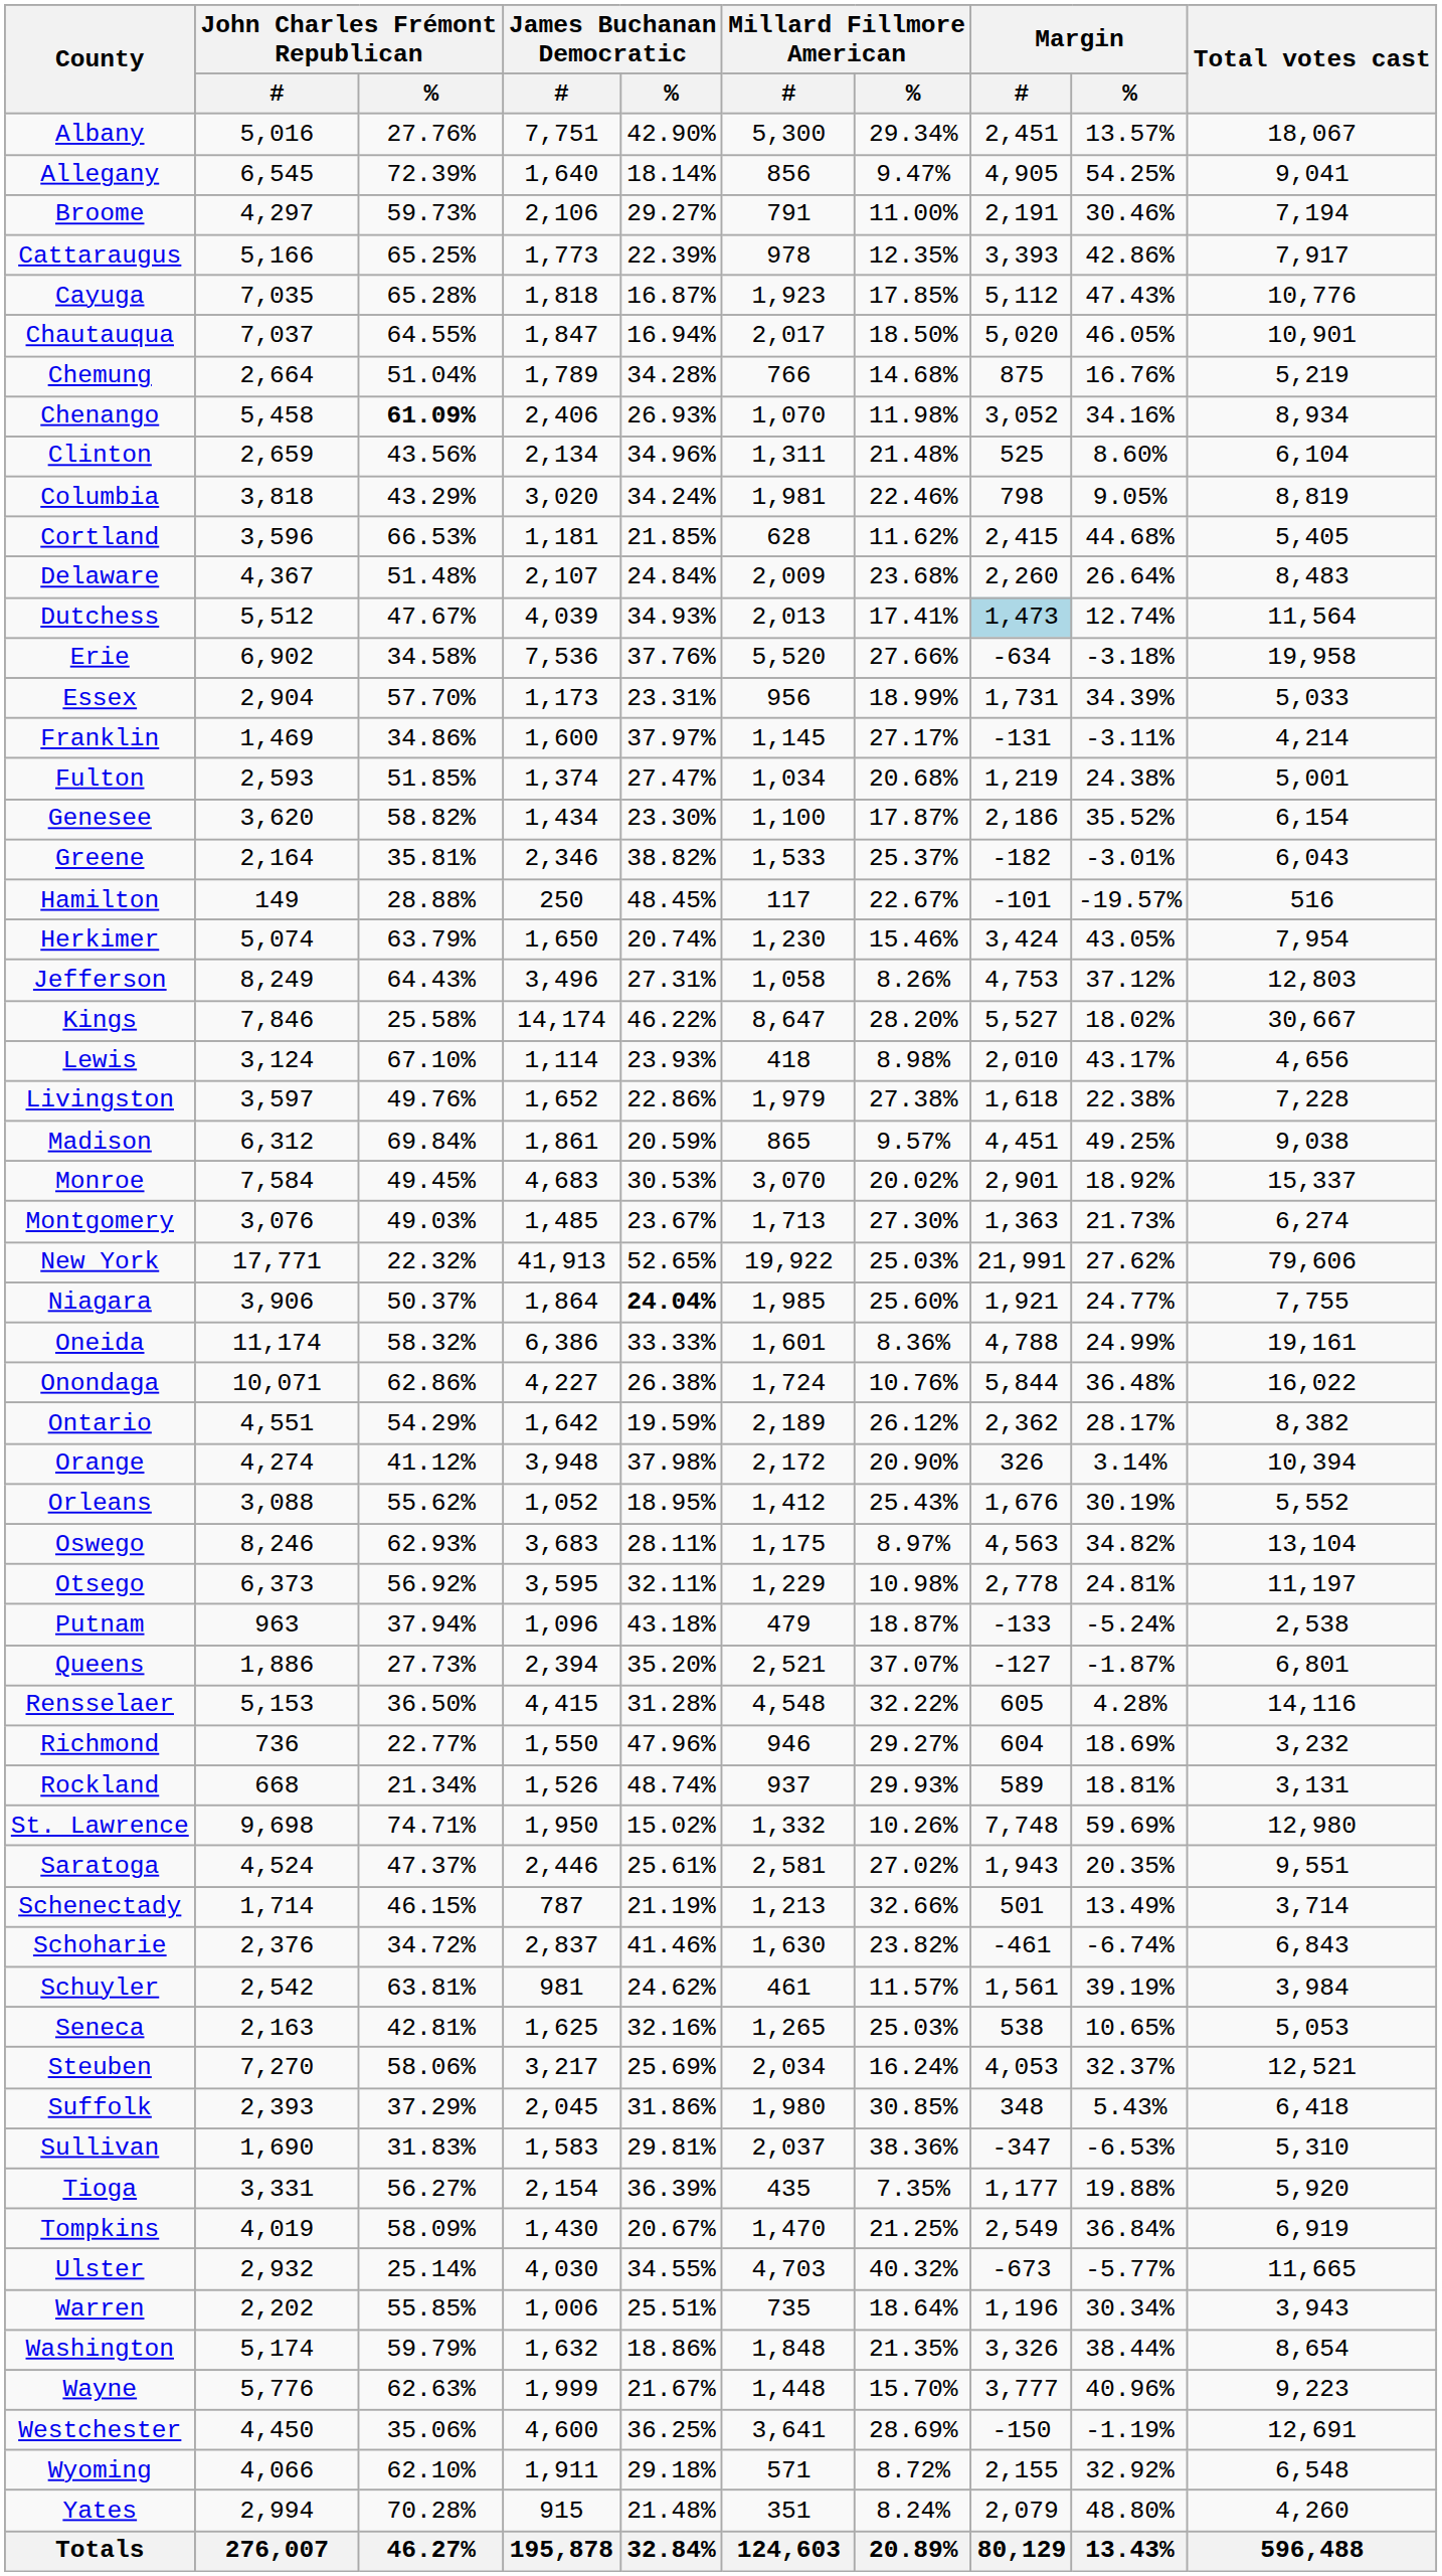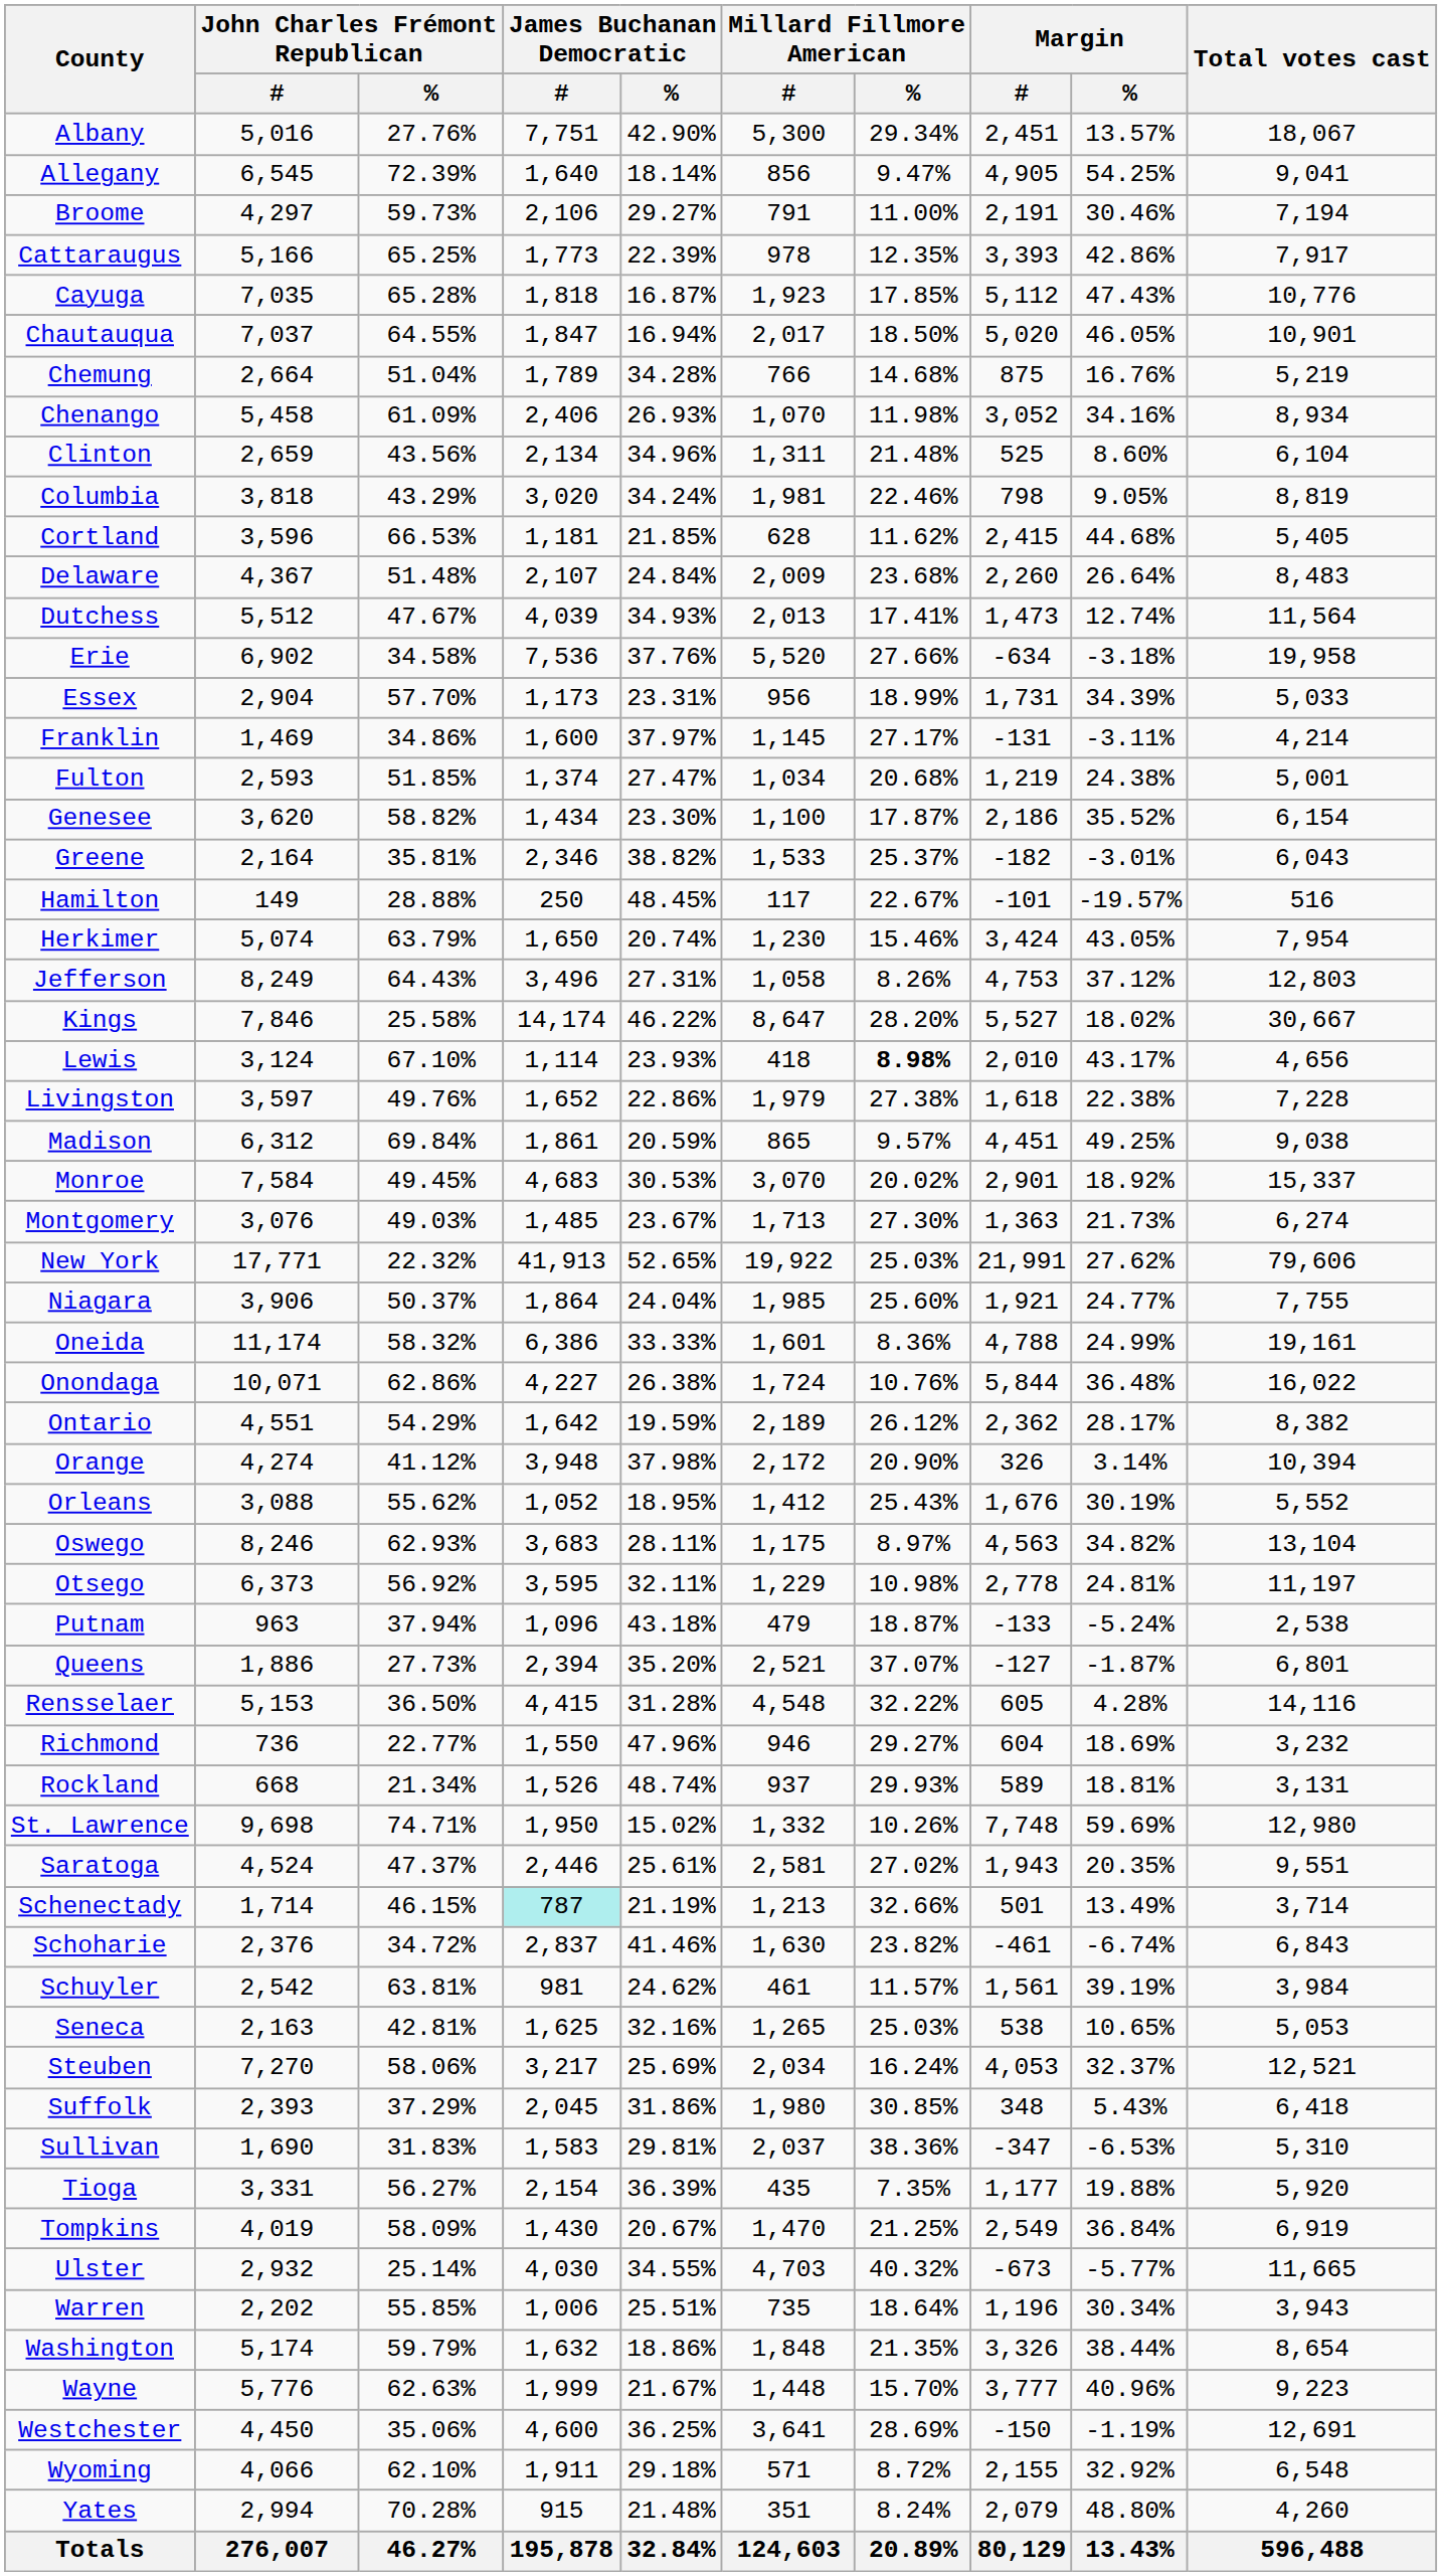Chenango | John Charles Frémont Republican / %: bold -> normal
Dutchess | Margin / #: lightblue background -> no background
Lewis | Millard Fillmore American / %: normal -> bold
Niagara | James Buchanan Democratic / %: bold -> normal
Schenectady | James Buchanan Democratic / #: no background -> paleturquoise background
